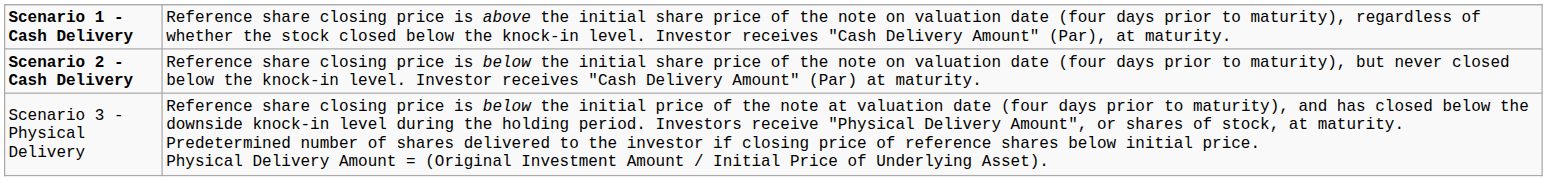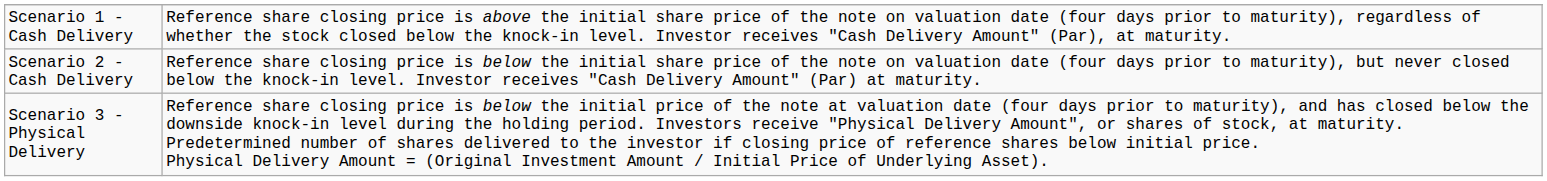Scenario 1 -Cash Delivery | column 1: bold -> normal
Scenario 2 - Cash Delivery | column 1: bold -> normal
